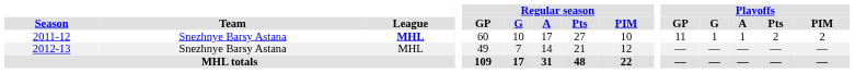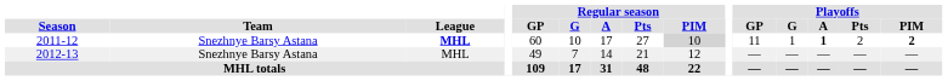2011-12 | Regular season / PIM: no background -> lightgrey background
2011-12 | Playoffs / A: normal -> bold
2011-12 | Playoffs / PIM: normal -> bold
